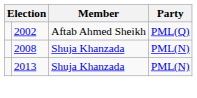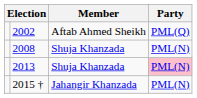2013 | Party: no background -> pink background
+ row: 2015 † | Jahangir Khanzada | PML(N)
